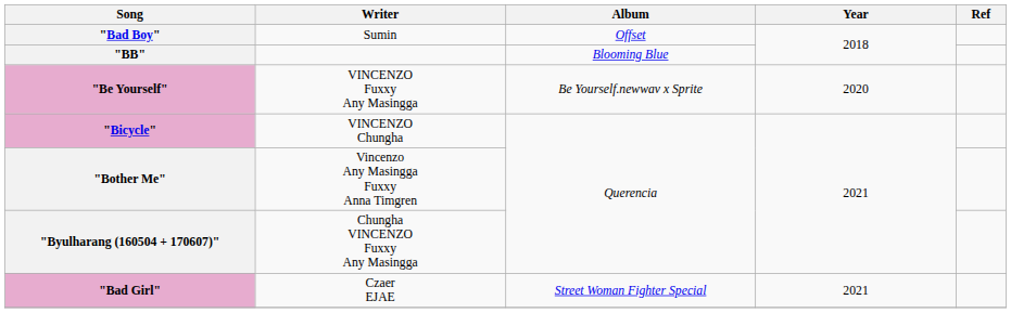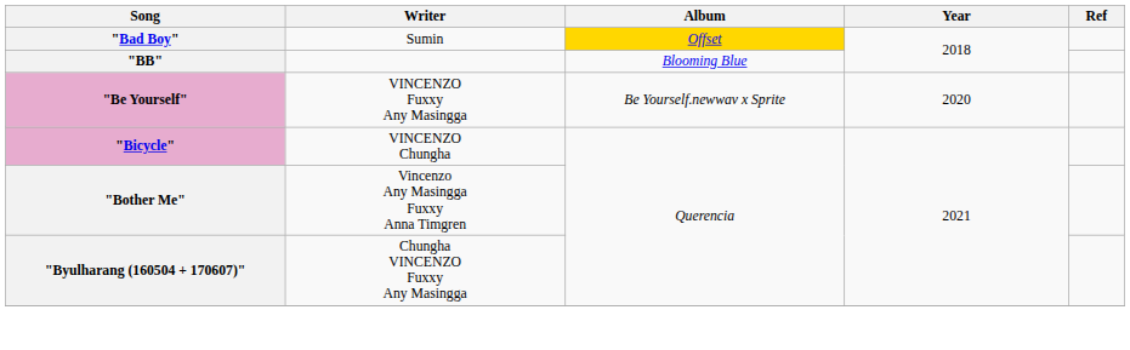"Bad Boy" | Album: no background -> gold background
- row: "Bad Girl" | Czaer EJAE | Street Woman Fighter Special | 2021
